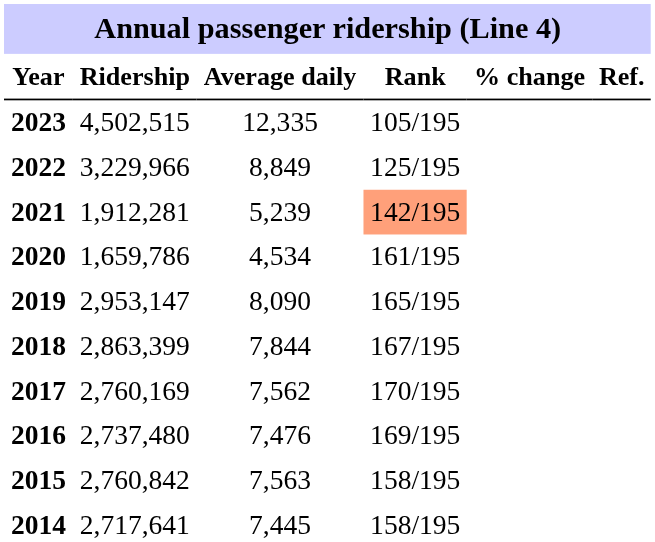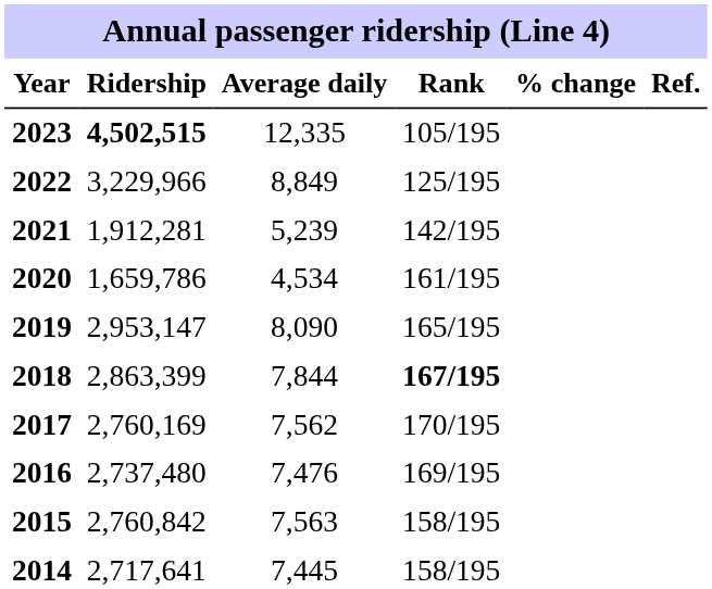2023 | Ridership: normal -> bold
2021 | Rank: lightsalmon background -> no background
2018 | Rank: normal -> bold
